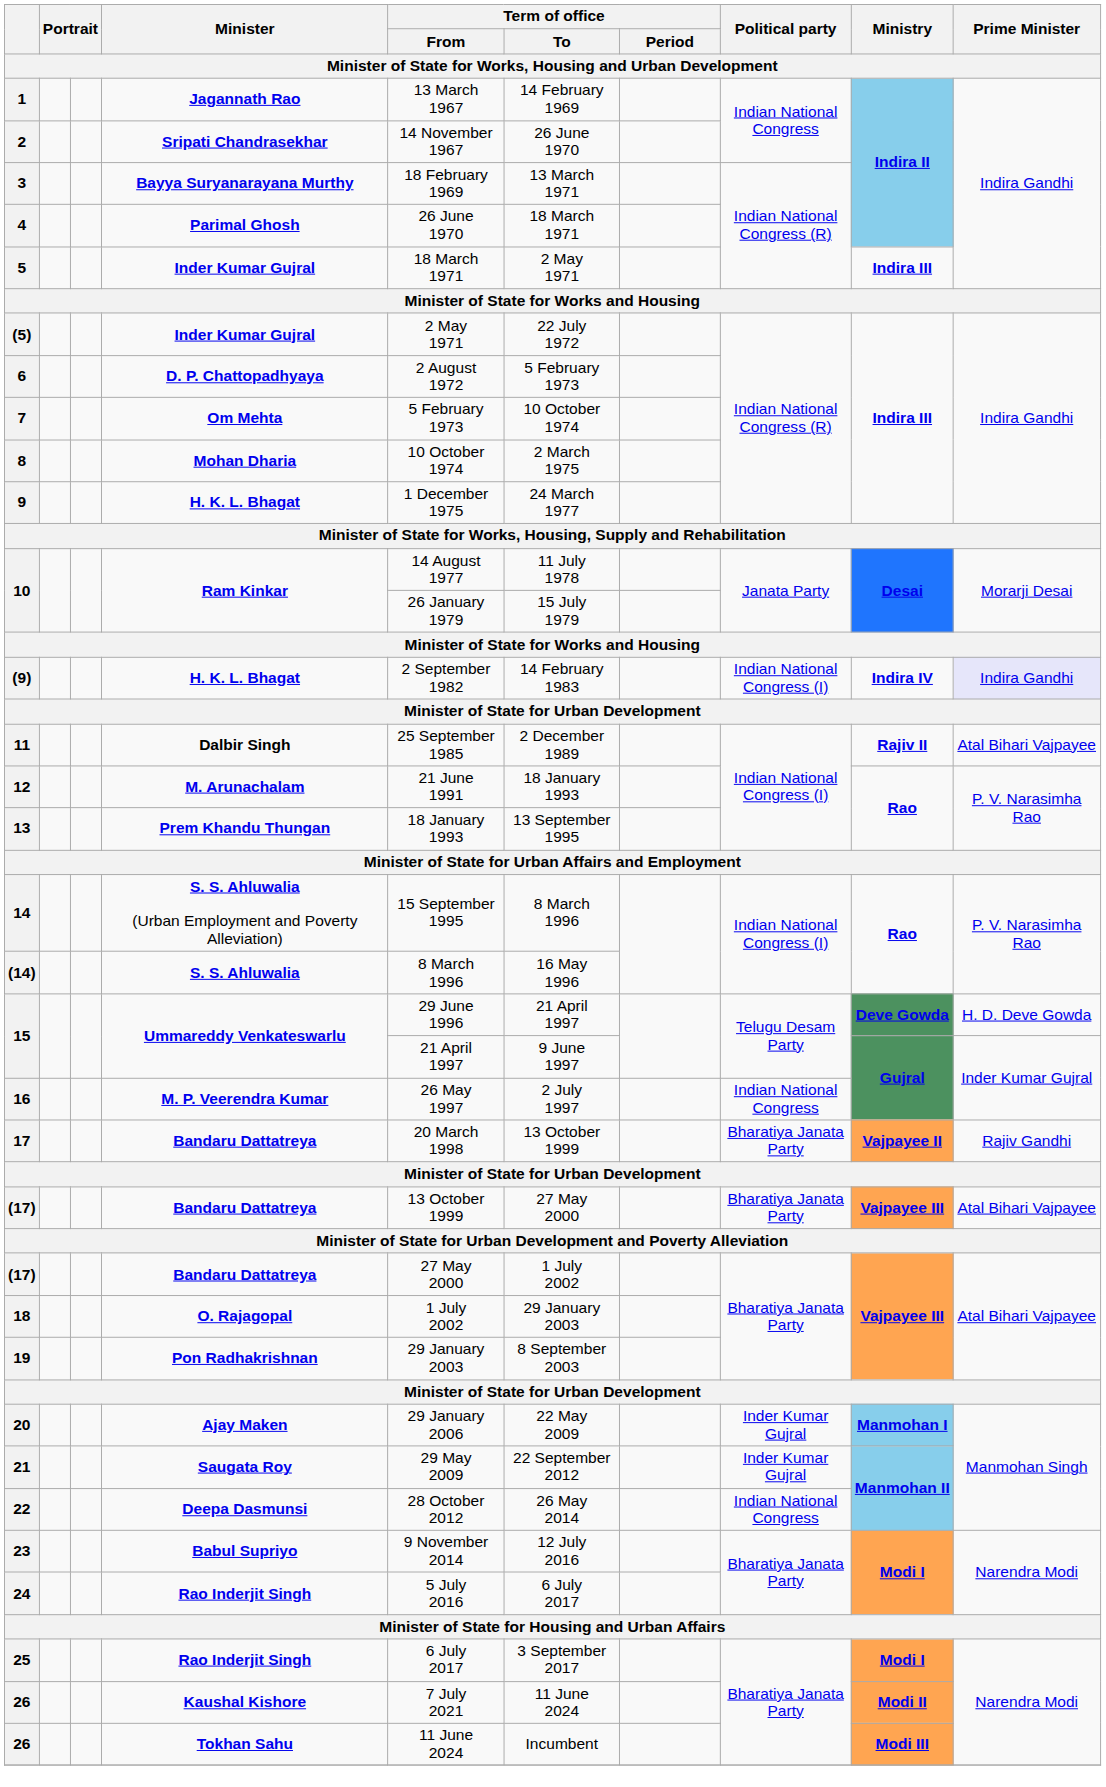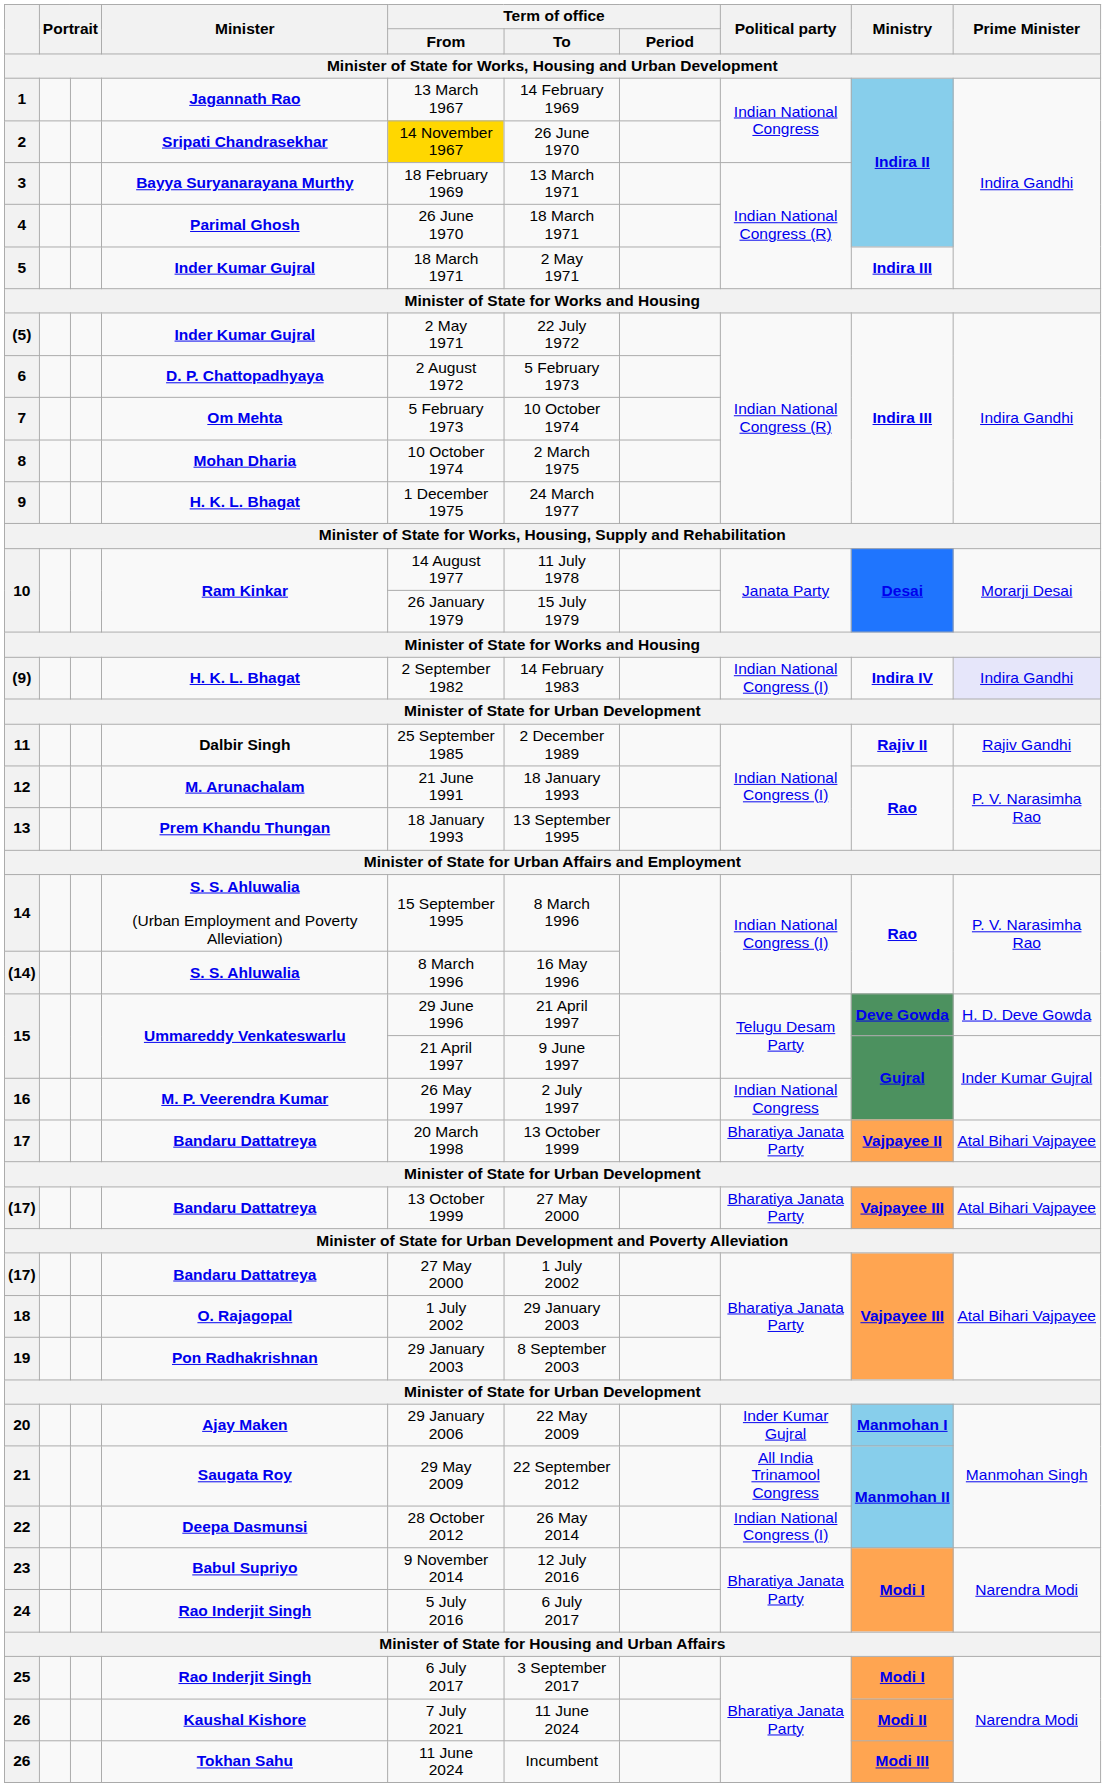2 | column 5: no background -> gold background
11 | column 10: Atal Bihari Vajpayee -> Rajiv Gandhi
17 | column 10: Rajiv Gandhi -> Atal Bihari Vajpayee
21 | column 8: Inder Kumar Gujral -> All India Trinamool Congress
22 | column 8: Indian National Congress -> Indian National Congress (I)
